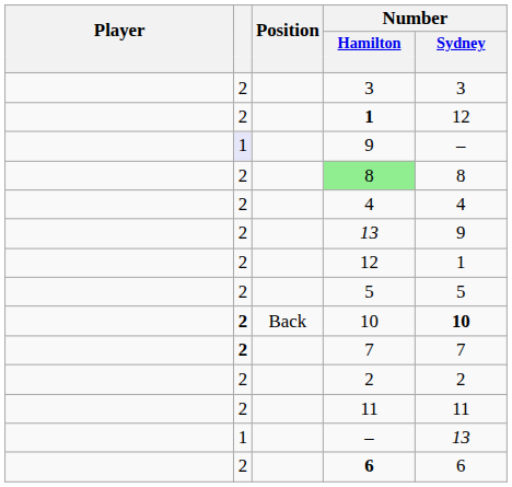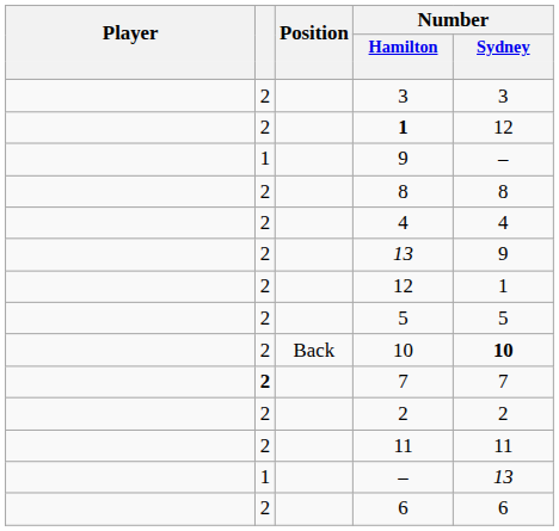row 6 | column 2: lavender background -> no background
row 7 | Number / Hamilton: lightgreen background -> no background
row 12 | column 2: bold -> normal
row 17 | Number / Hamilton: bold -> normal
